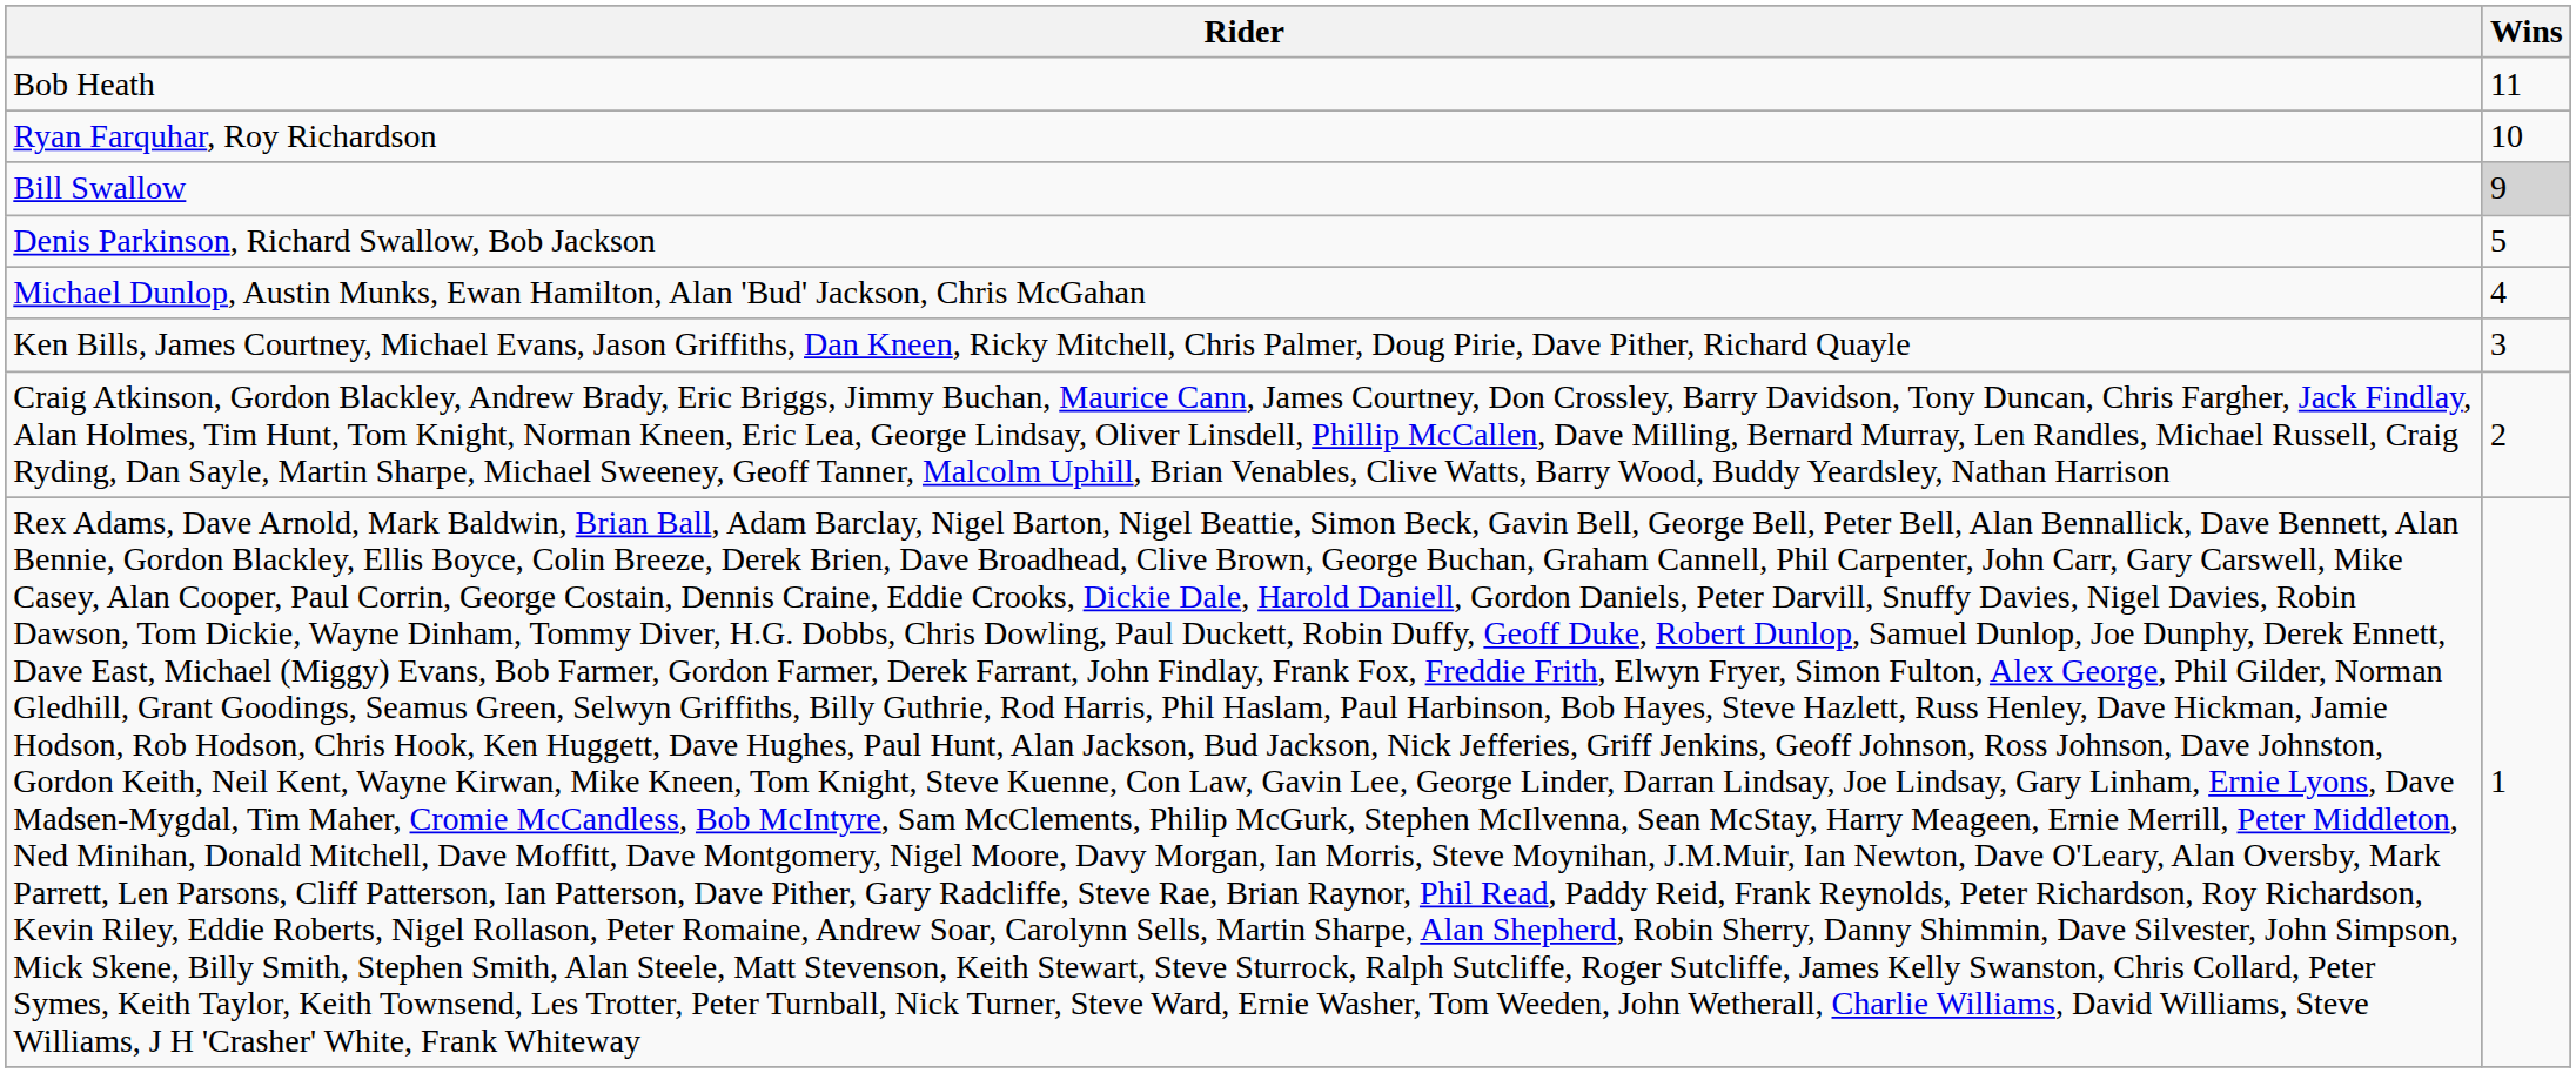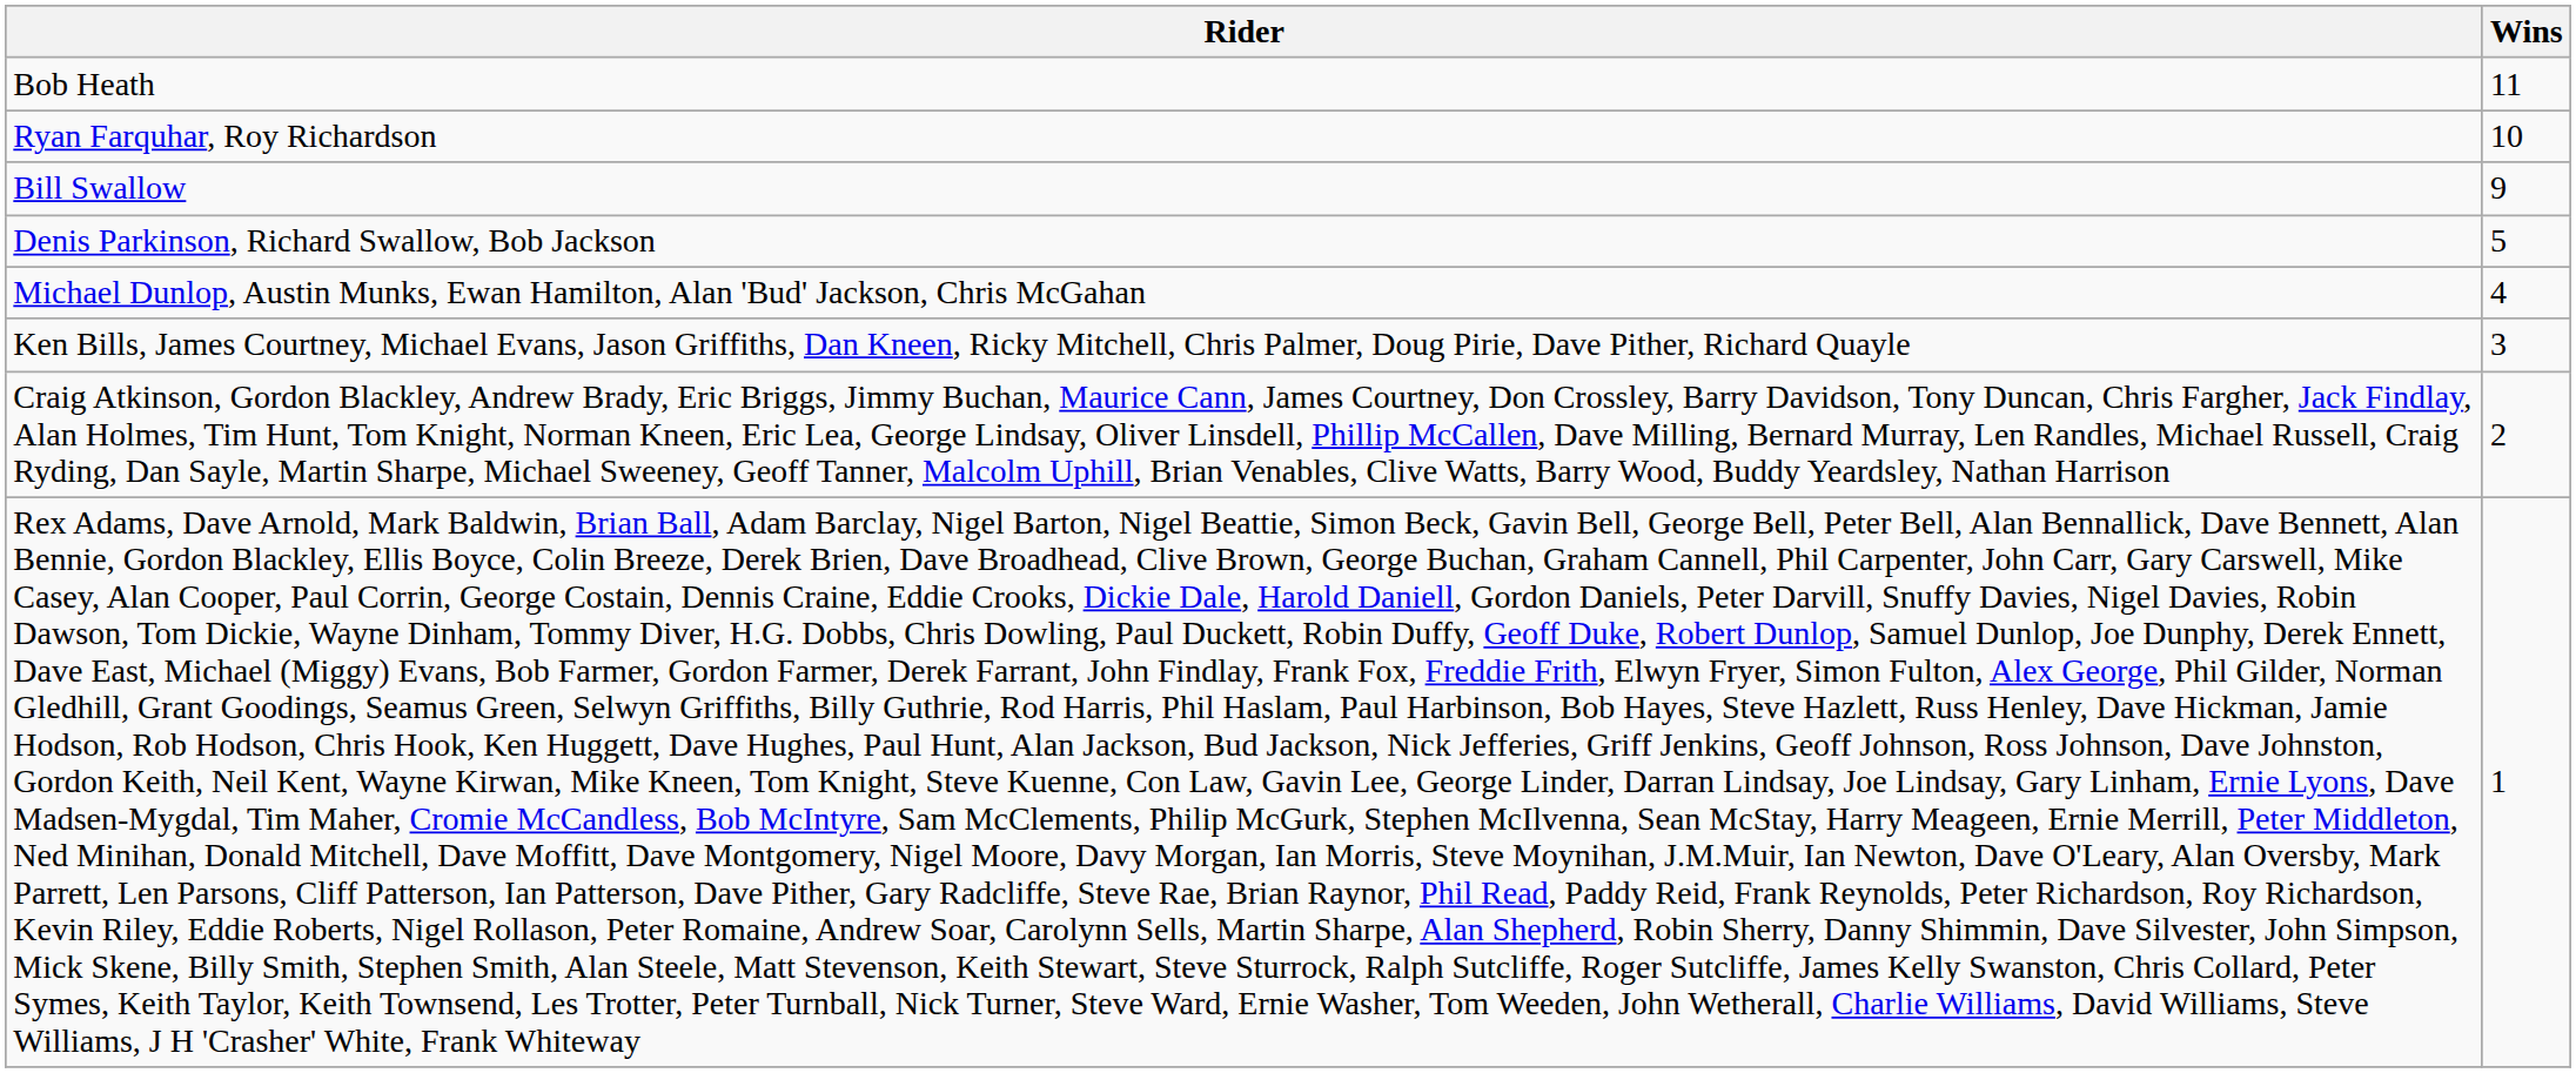Bill Swallow | Wins: lightgrey background -> no background
